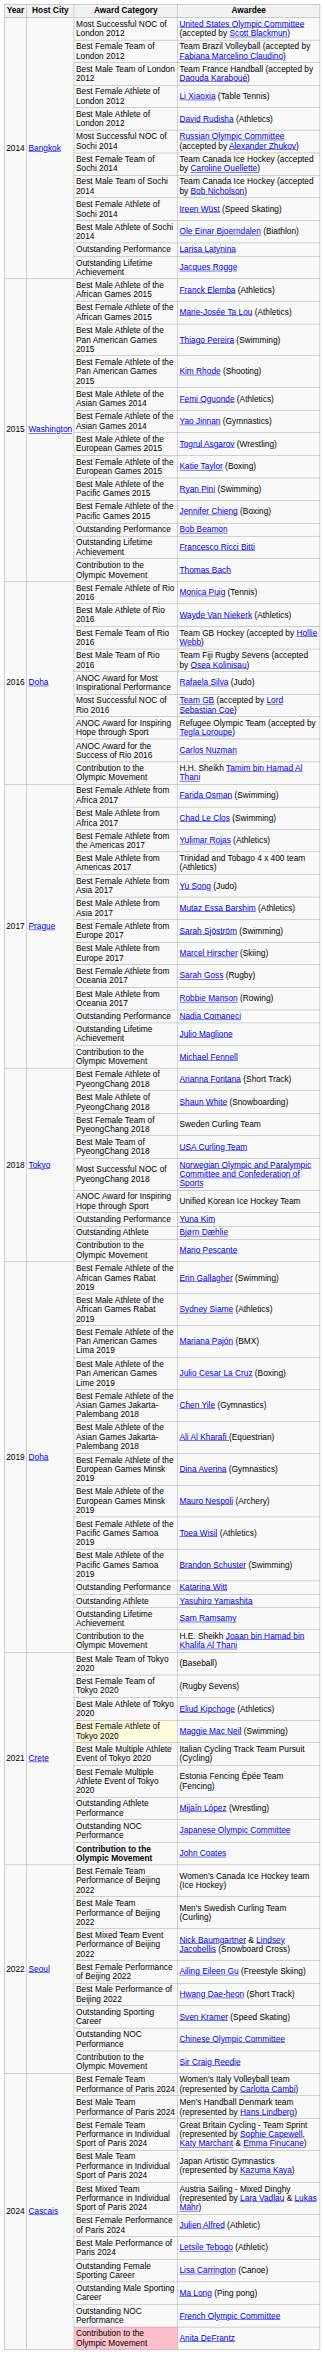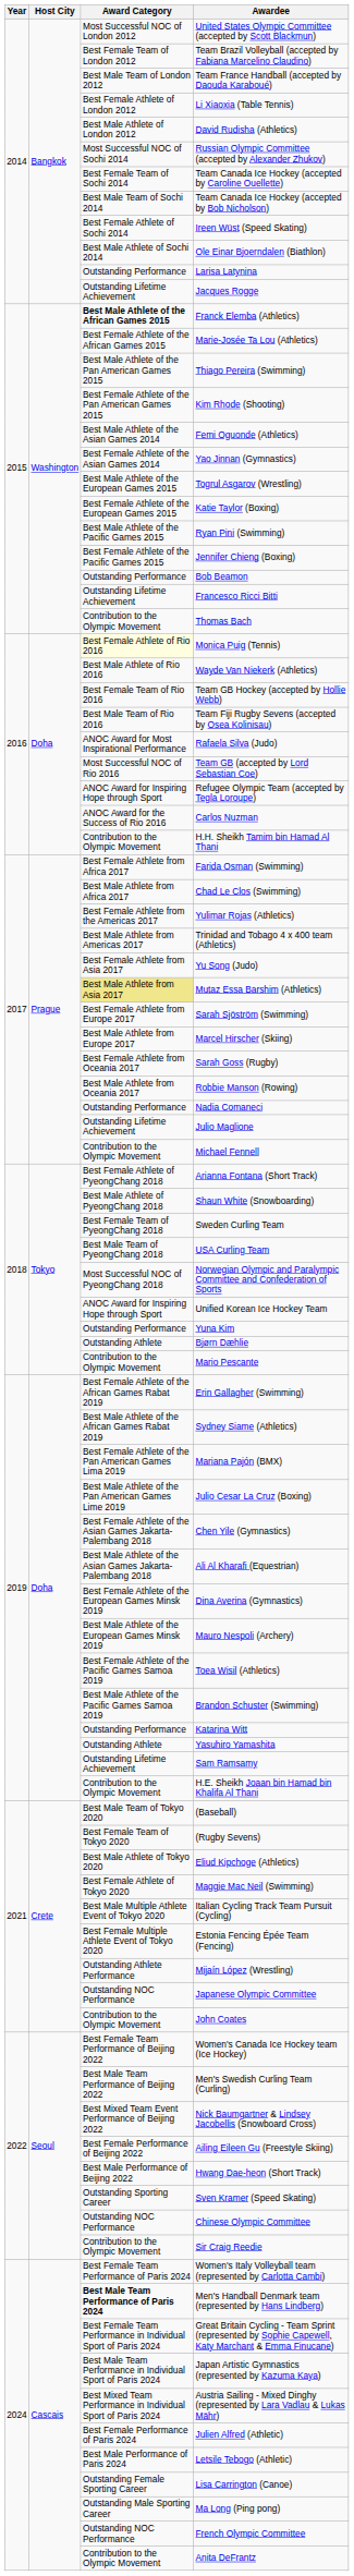Franck Elemba (Athletics) | Award Category: normal -> bold
Monica Puig (Tennis) | Award Category: no background -> lightyellow background
Mutaz Essa Barshim (Athletics) | Award Category: no background -> khaki background
Maggie Mac Neil (Swimming) | Award Category: lightyellow background -> no background
John Coates | Award Category: bold -> normal
Men's Handball Denmark team (represented by Hans Lindberg) | Award Category: normal -> bold
Anita DeFrantz | Award Category: pink background -> no background
